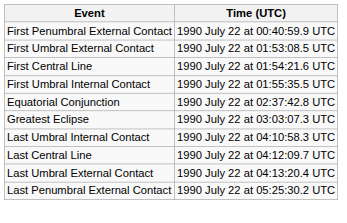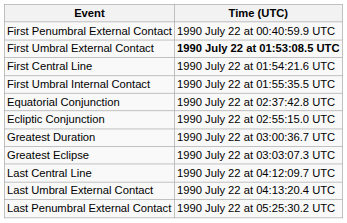First Umbral External Contact | Time (UTC): normal -> bold
+ row: Ecliptic Conjunction | 1990 July 22 at 02:55:15.0 UTC
+ row: Greatest Duration | 1990 July 22 at 03:00:36.7 UTC
- row: Last Umbral Internal Contact | 1990 July 22 at 04:10:58.3 UTC
